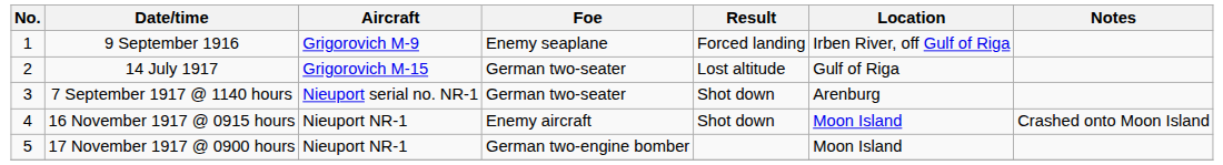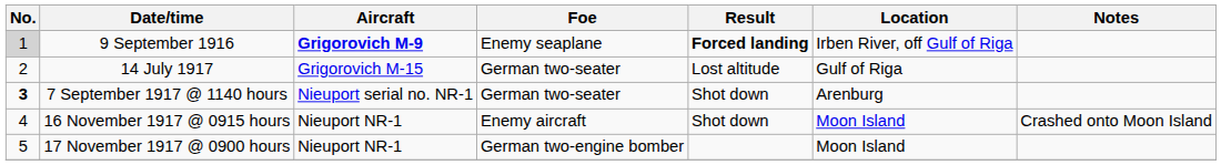9 September 1916 | No.: no background -> lightgrey background
9 September 1916 | Aircraft: normal -> bold
9 September 1916 | Result: normal -> bold
7 September 1917 @ 1140 hours | No.: normal -> bold
